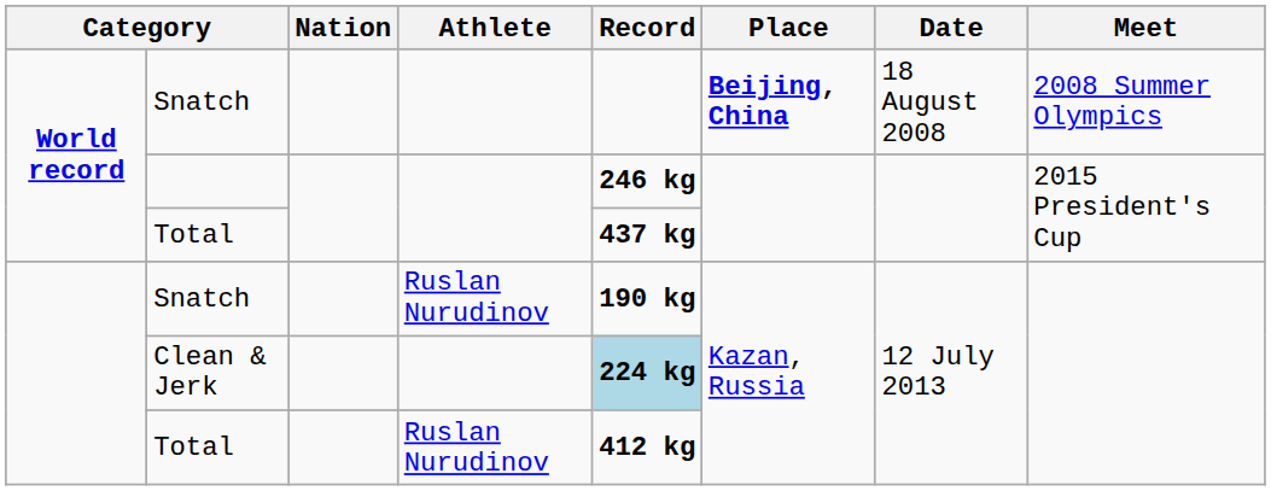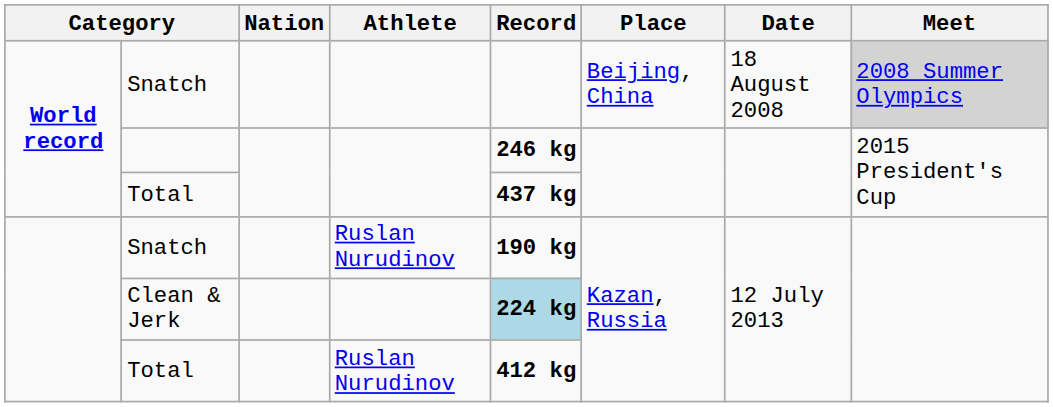World record / Snatch | Place: bold -> normal
World record / Snatch | Meet: no background -> lightgrey background
